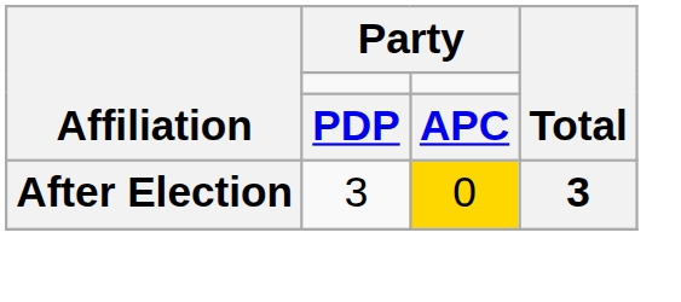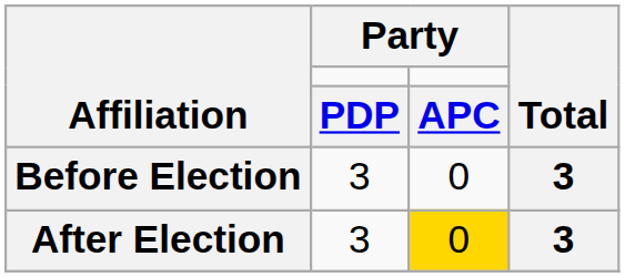+ row: Before Election | 3 | 0 | 3
